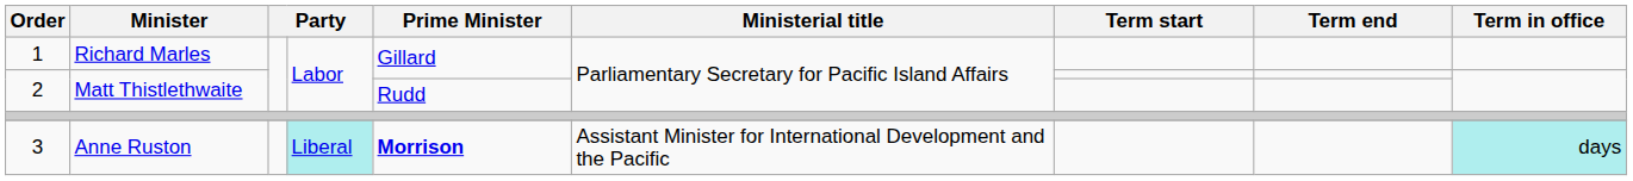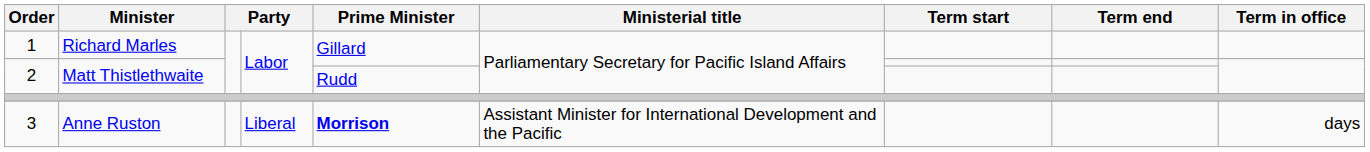3 | column 4: paleturquoise background -> no background
3 | Term in office: paleturquoise background -> no background
